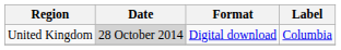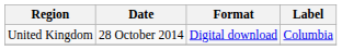United Kingdom | Date: lightgrey background -> no background
